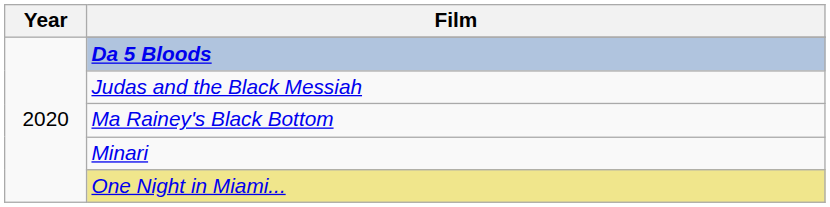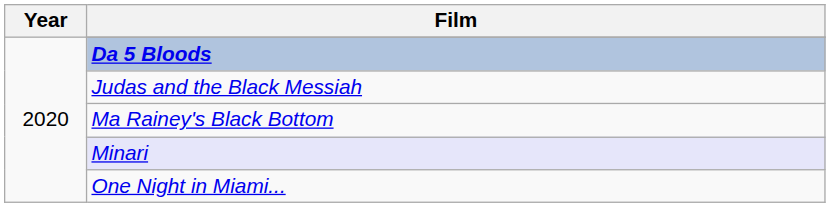Minari | Film: no background -> lavender background
One Night in Miami... | Film: khaki background -> no background
